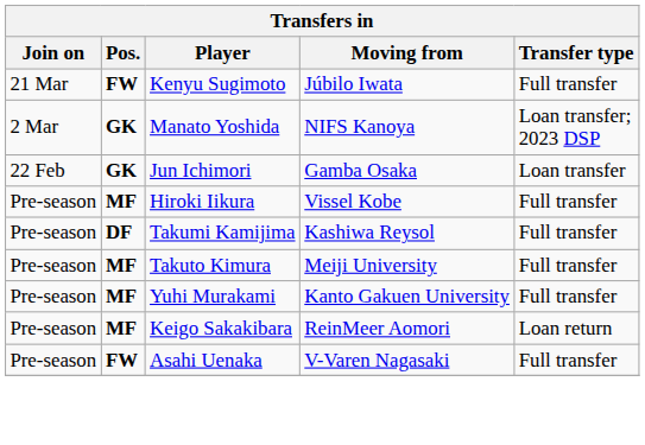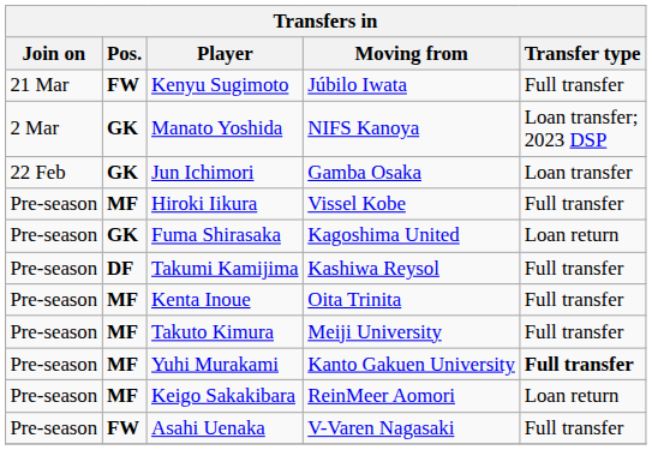+ row: Pre-season | GK | Fuma Shirasaka | Kagoshima United | Loan return
+ row: Pre-season | MF | Kenta Inoue | Oita Trinita | Full transfer
Yuhi Murakami | Transfer type: normal -> bold
